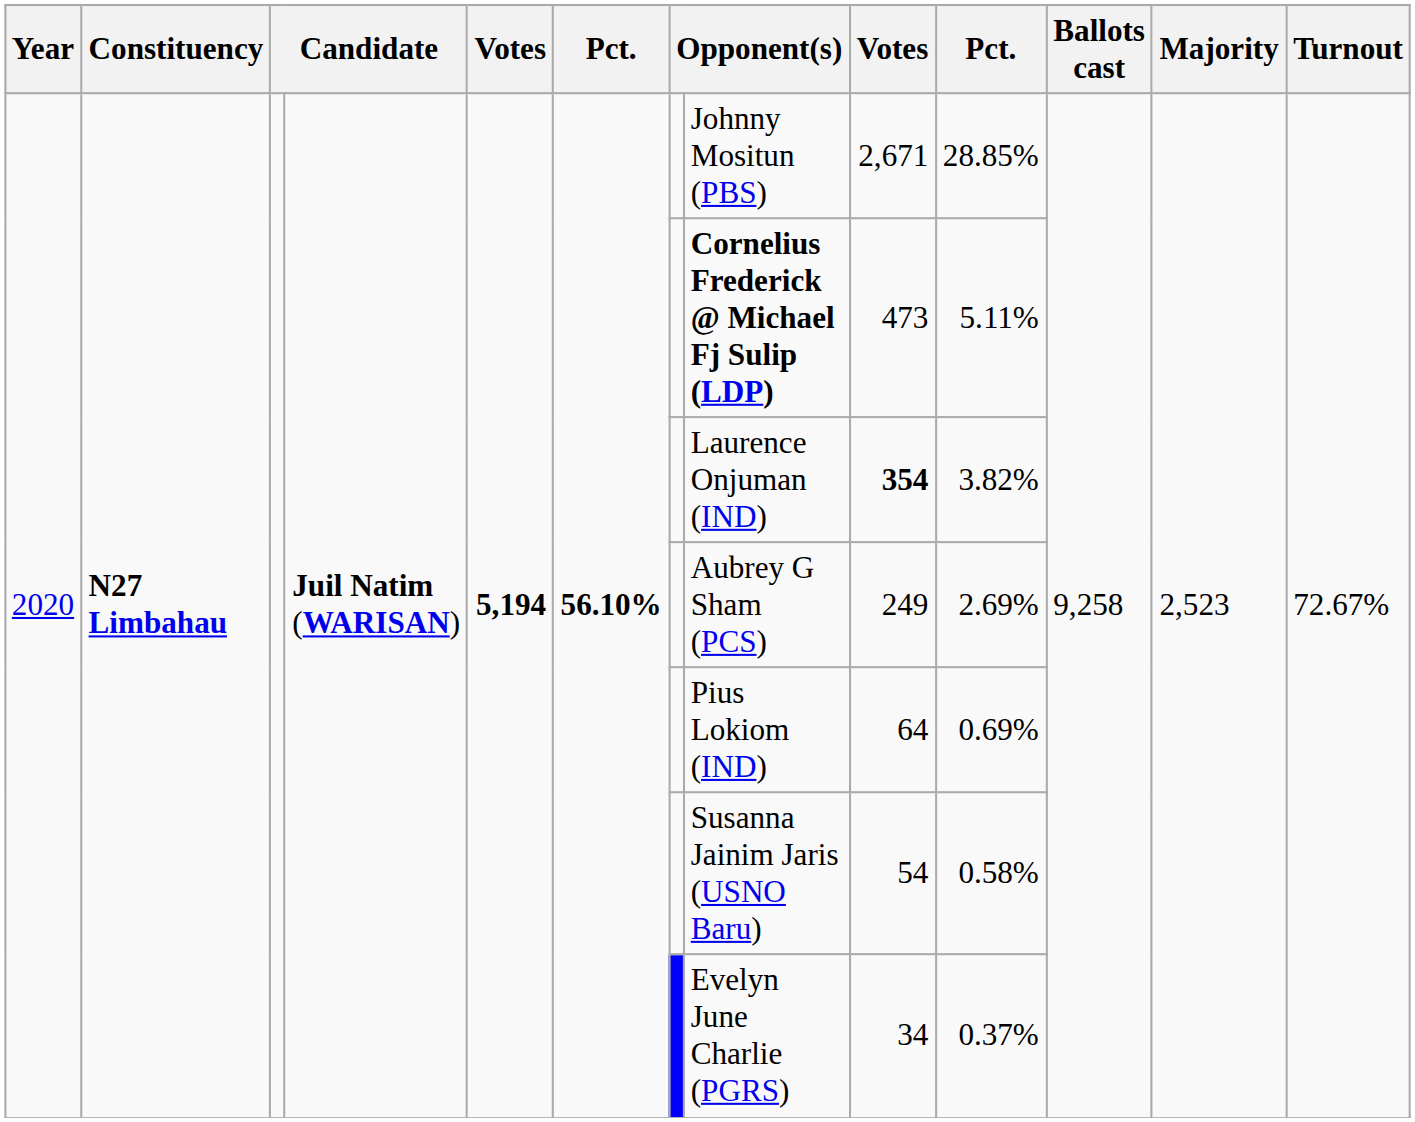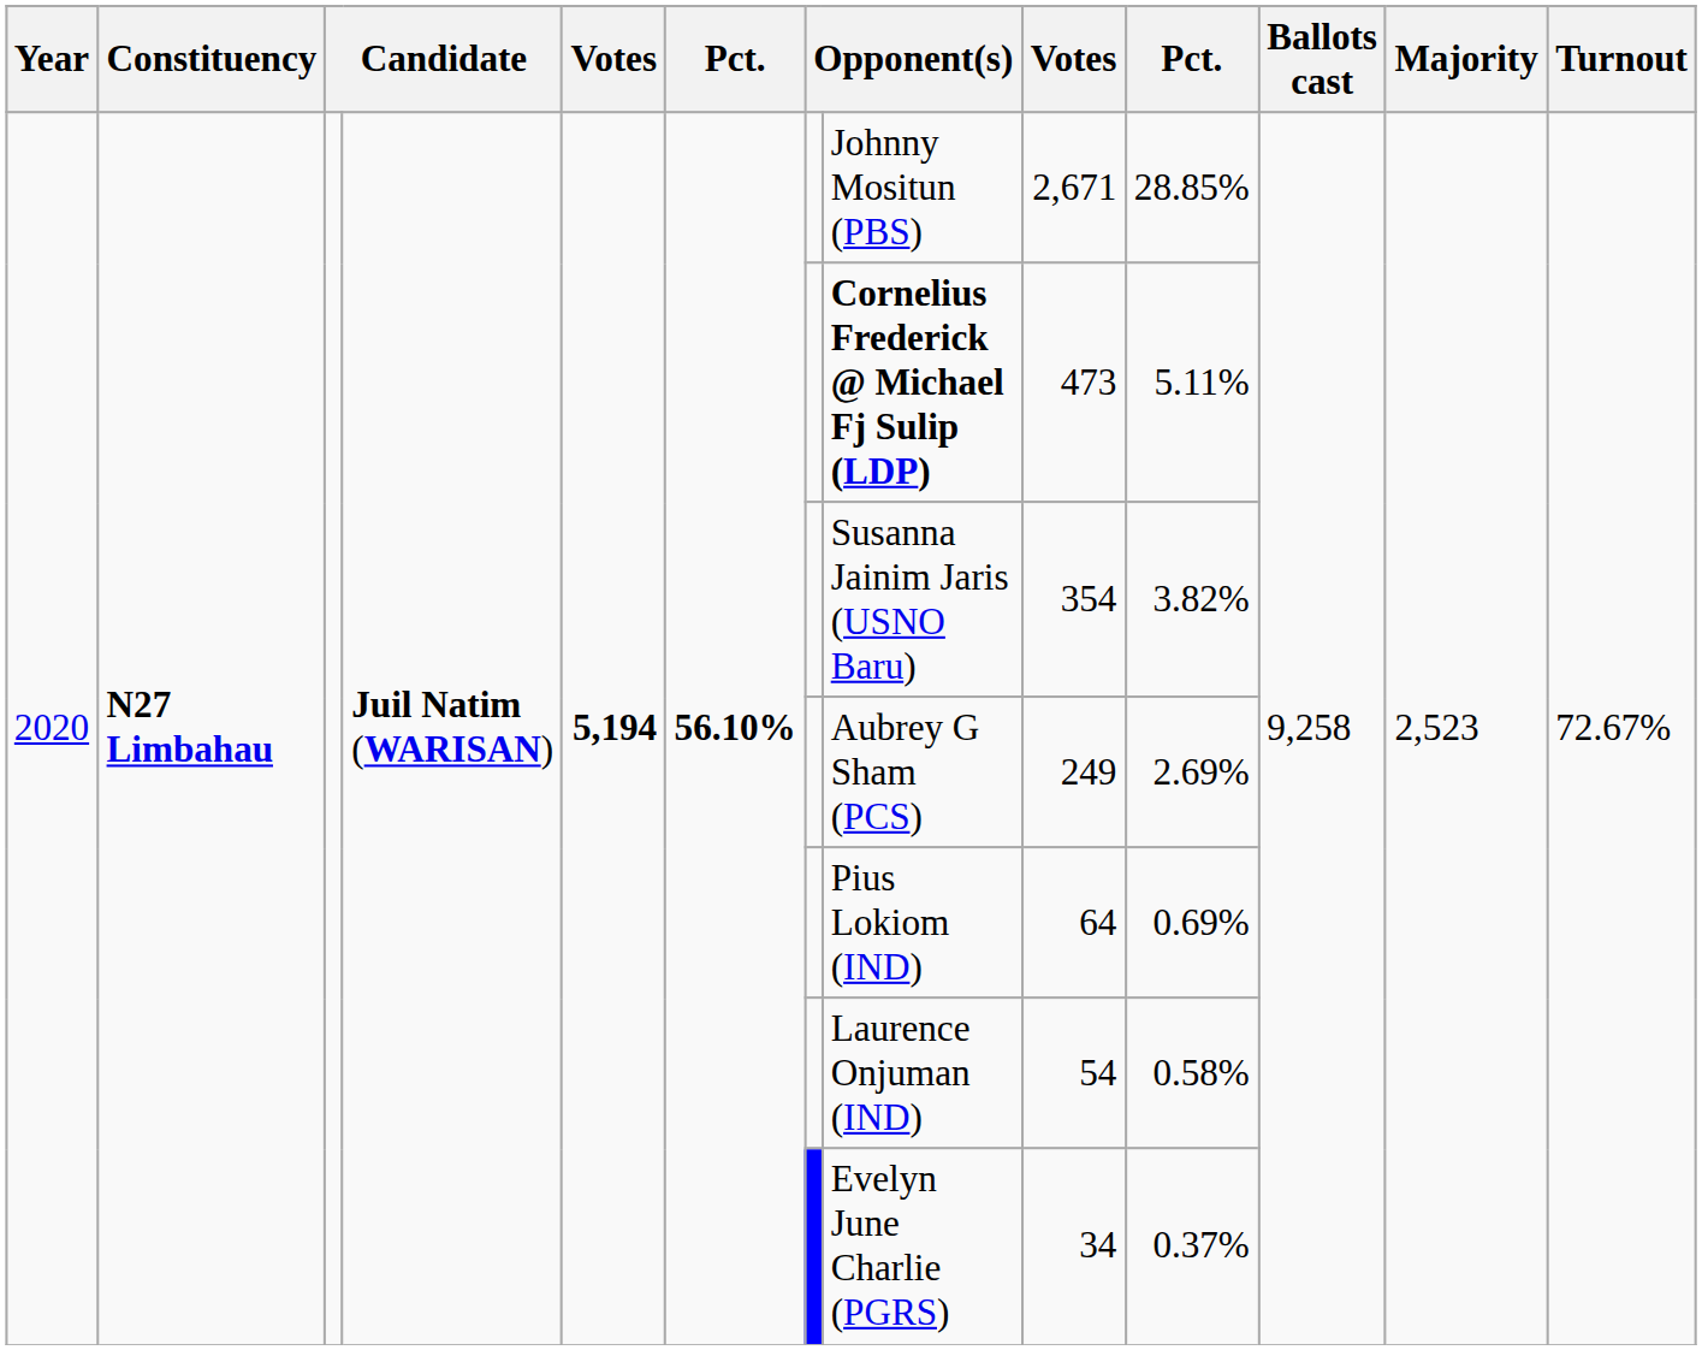row 4 | column 8: Laurence Onjuman (IND) -> Susanna Jainim Jaris (USNO Baru)
row 4 | column 9: bold -> normal
row 7 | column 8: Susanna Jainim Jaris (USNO Baru) -> Laurence Onjuman (IND)
